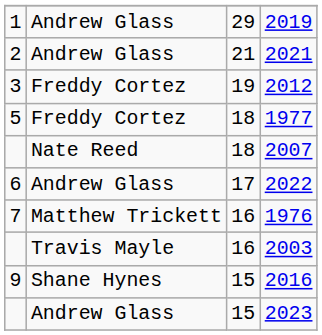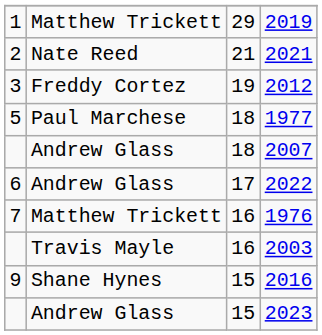2019 | column 2: Andrew Glass -> Matthew Trickett
2021 | column 2: Andrew Glass -> Nate Reed
1977 | column 2: Freddy Cortez -> Paul Marchese
2007 | column 2: Nate Reed -> Andrew Glass
